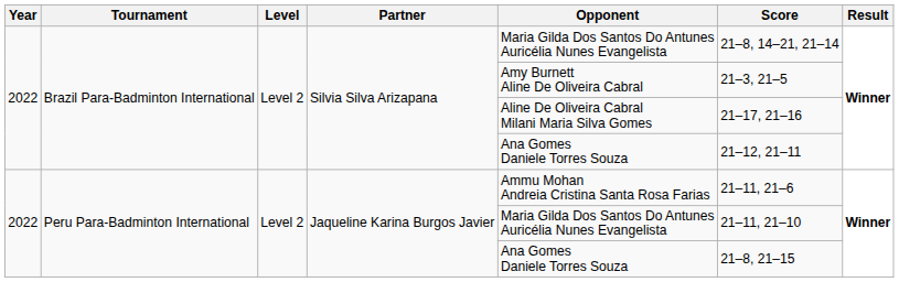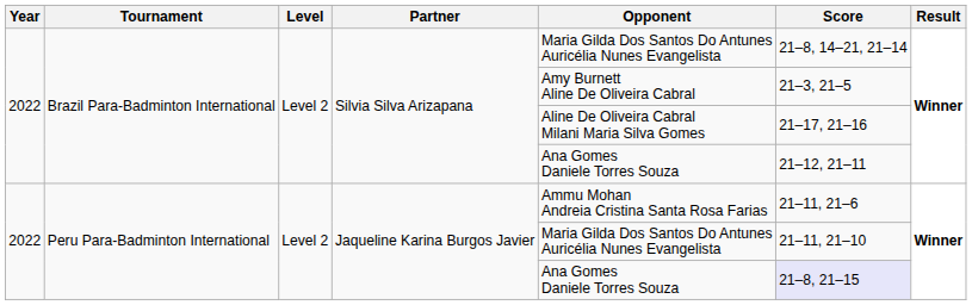row 8 | Score: no background -> lavender background
